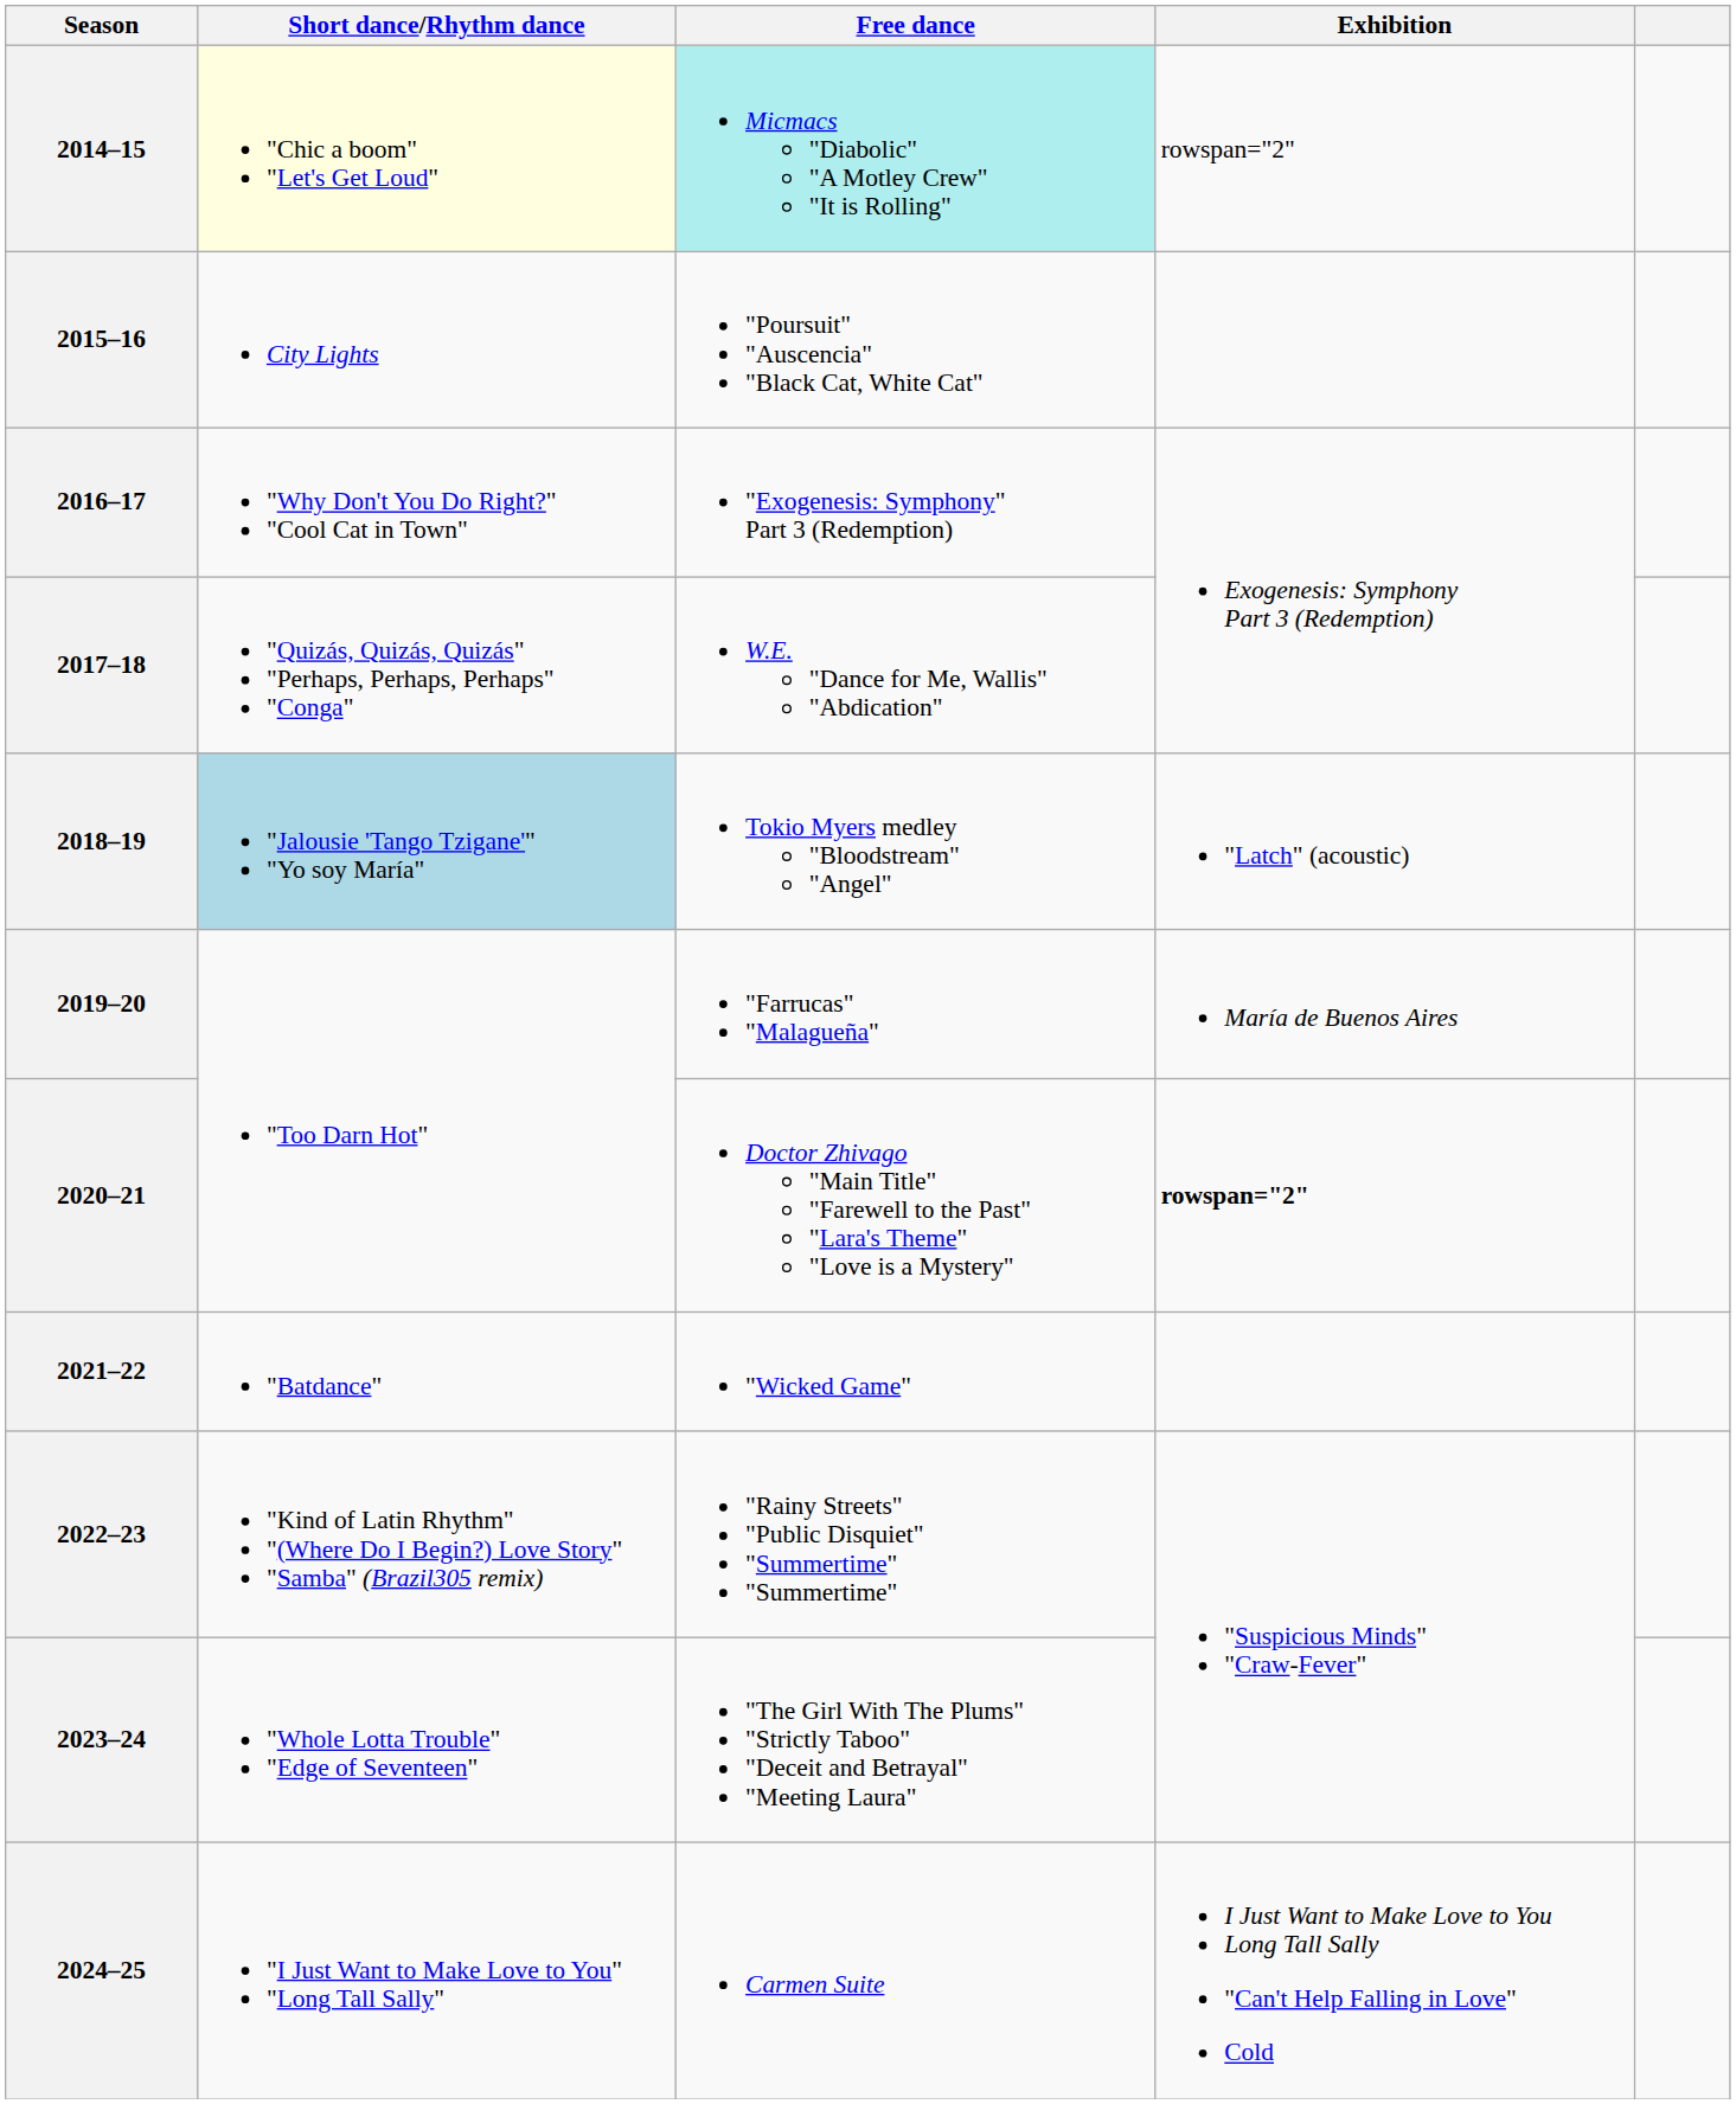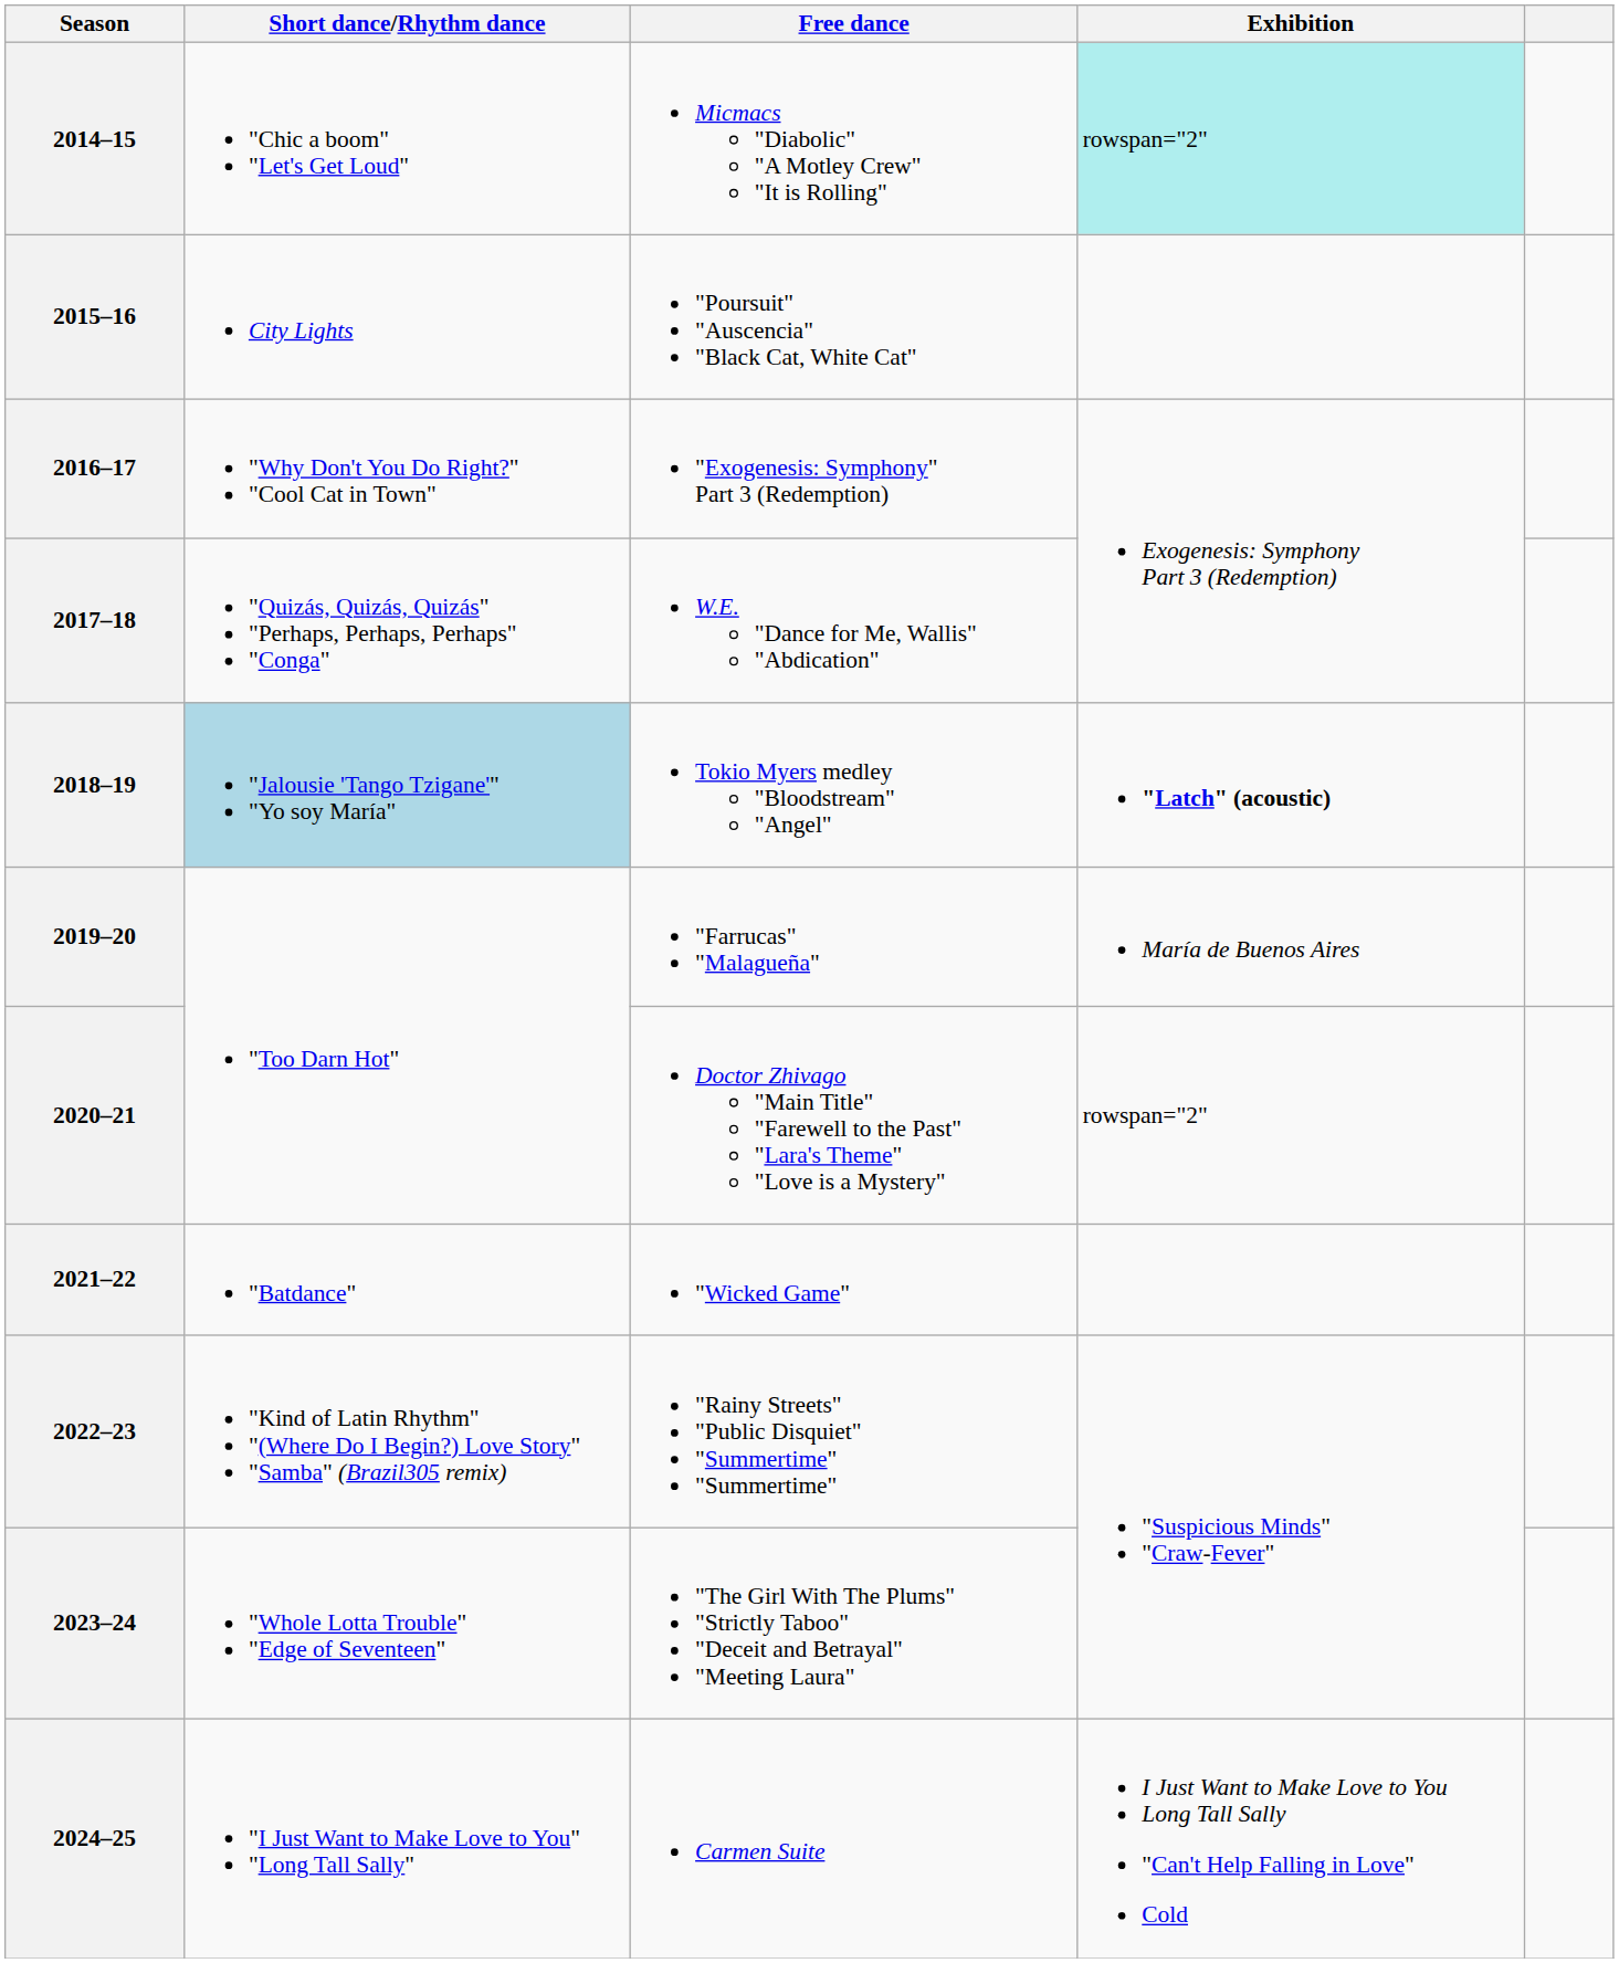2014–15 | Short dance/Rhythm dance: lightyellow background -> no background
2014–15 | Free dance: paleturquoise background -> no background
2014–15 | Exhibition: no background -> paleturquoise background
2018–19 | Exhibition: normal -> bold
2020–21 | Exhibition: bold -> normal
